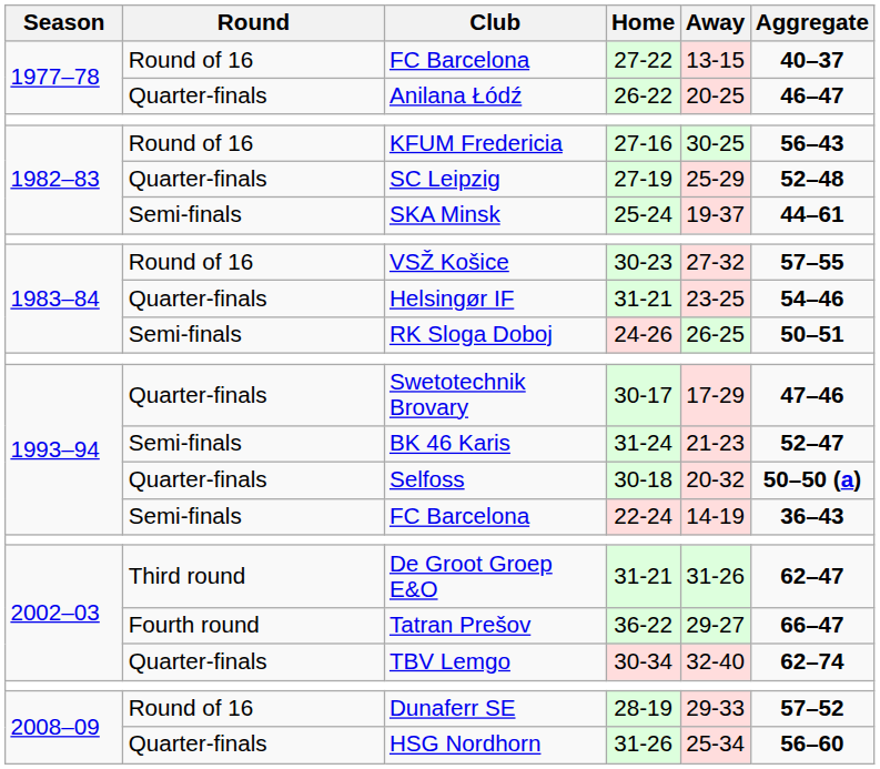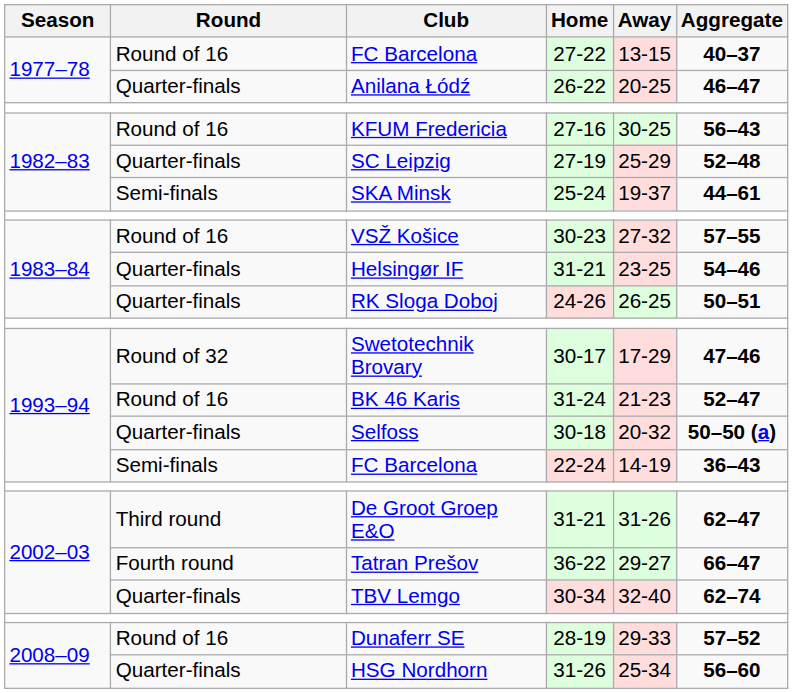RK Sloga Doboj | Round: Semi-finals -> Quarter-finals
Swetotechnik Brovary | Round: Quarter-finals -> Round of 32
BK 46 Karis | Round: Semi-finals -> Round of 16
